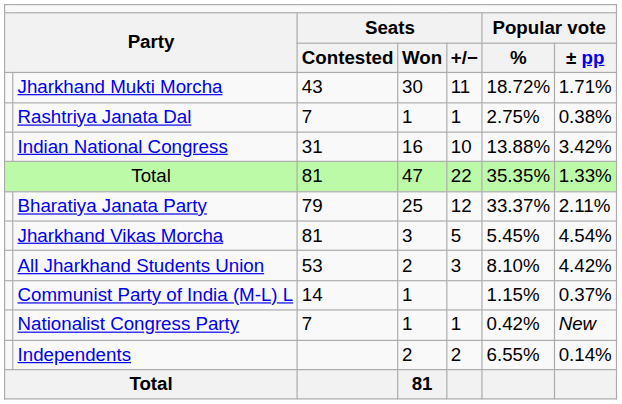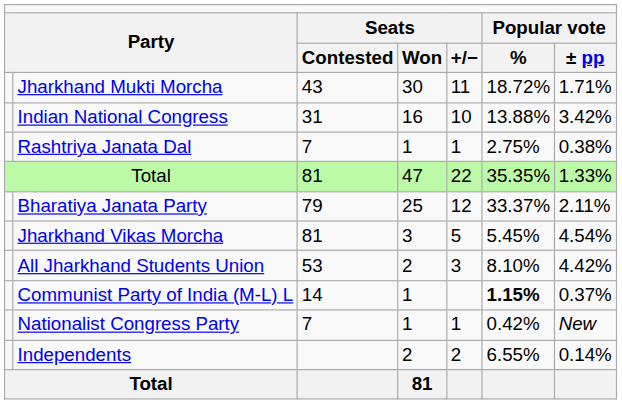rows swapped: Indian National Congress <-> Rashtriya Janata Dal
Communist Party of India (M-L) L | column 6: normal -> bold
